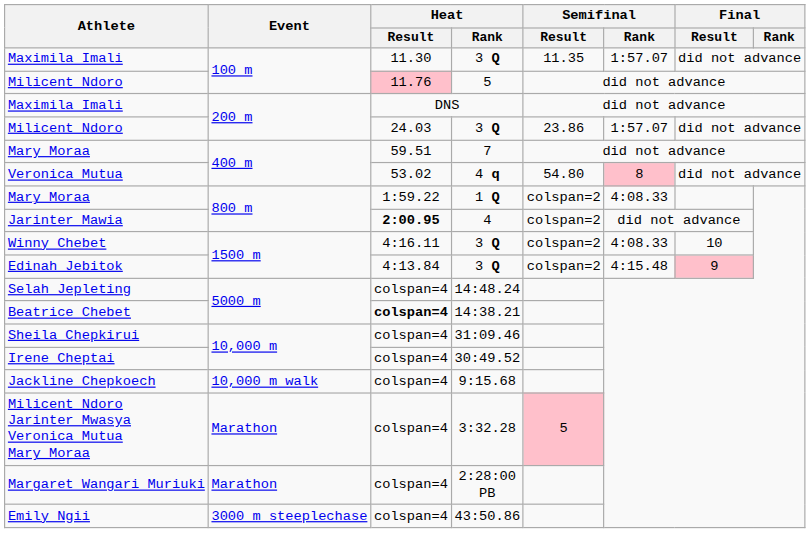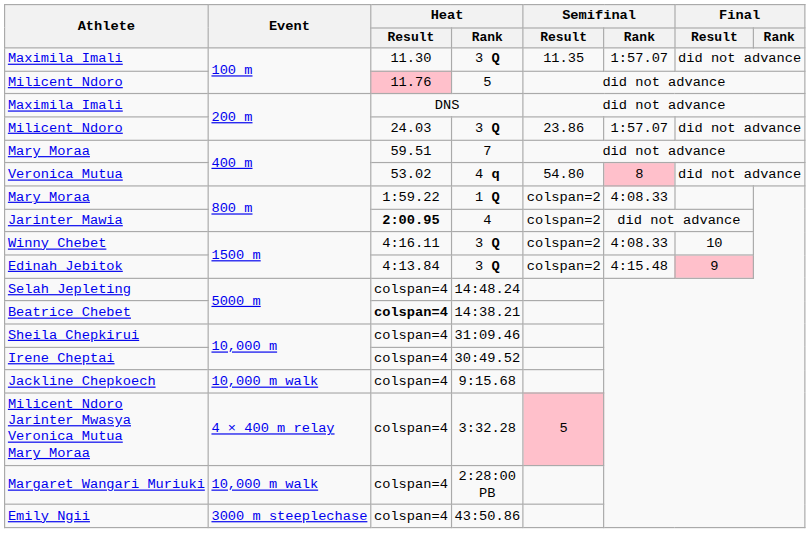Milicent Ndoro Jarinter Mwasya Veronica Mutua Mary Moraa | Event: Marathon -> 4 × 400 m relay
Margaret Wangari Muriuki | Event: Marathon -> 10,000 m walk
